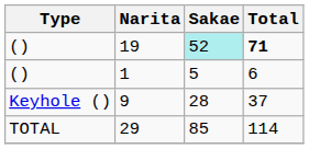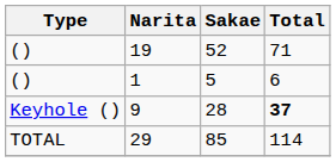19 | Sakae: paleturquoise background -> no background
19 | Total: bold -> normal
9 | Total: normal -> bold
